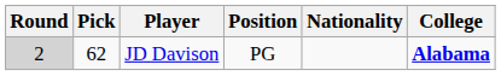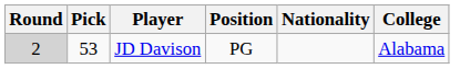JD Davison | Pick: 62 -> 53
JD Davison | College: bold -> normal
